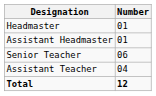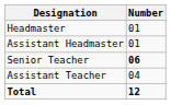Senior Teacher | Number: normal -> bold
